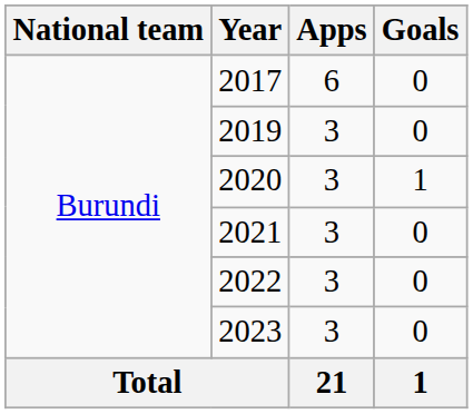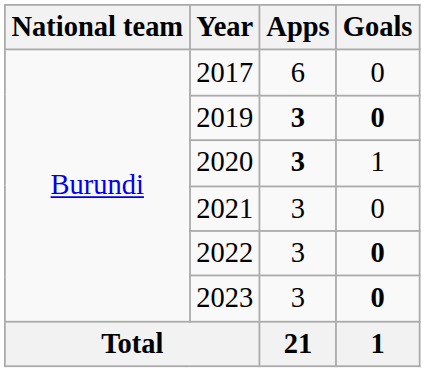2019 | Apps: normal -> bold
2019 | Goals: normal -> bold
2020 | Apps: normal -> bold
2022 | Goals: normal -> bold
2023 | Goals: normal -> bold
